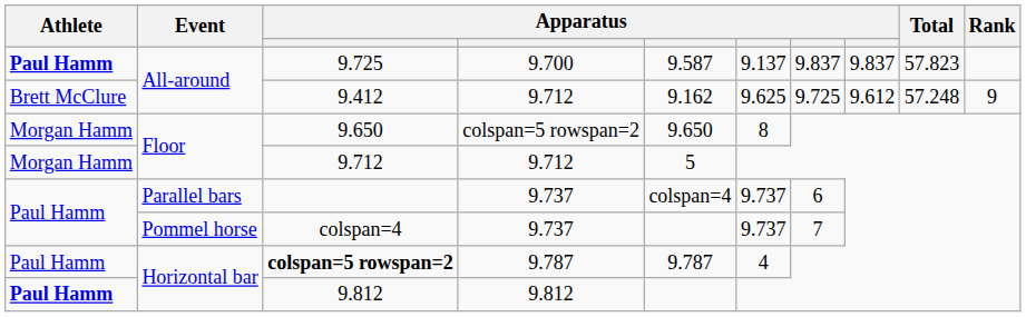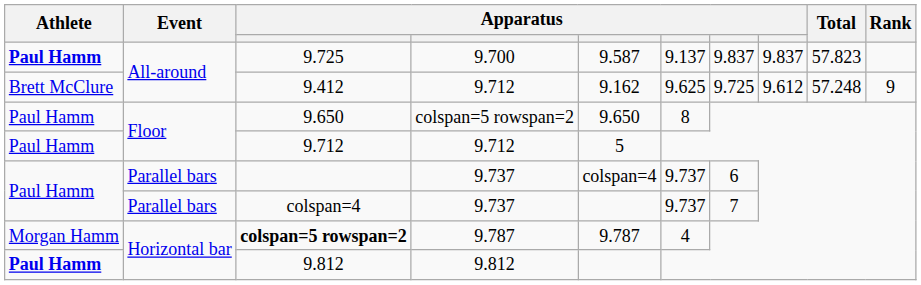row 5 | Athlete: Morgan Hamm -> Paul Hamm
row 6 | Athlete: Morgan Hamm -> Paul Hamm
row 8 | Event: Pommel horse -> Parallel bars
row 9 | Athlete: Paul Hamm -> Morgan Hamm
